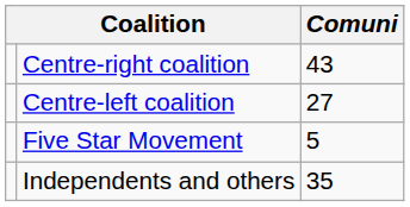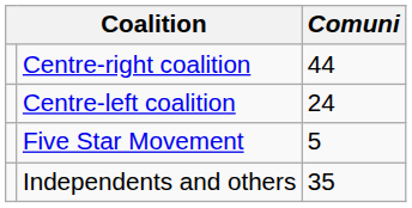Centre-right coalition | Comuni: 43 -> 44
Centre-left coalition | Comuni: 27 -> 24
